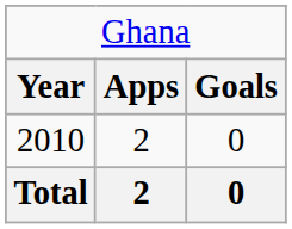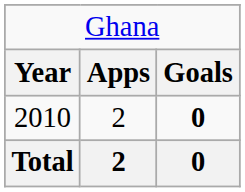2010 | column 3: normal -> bold
